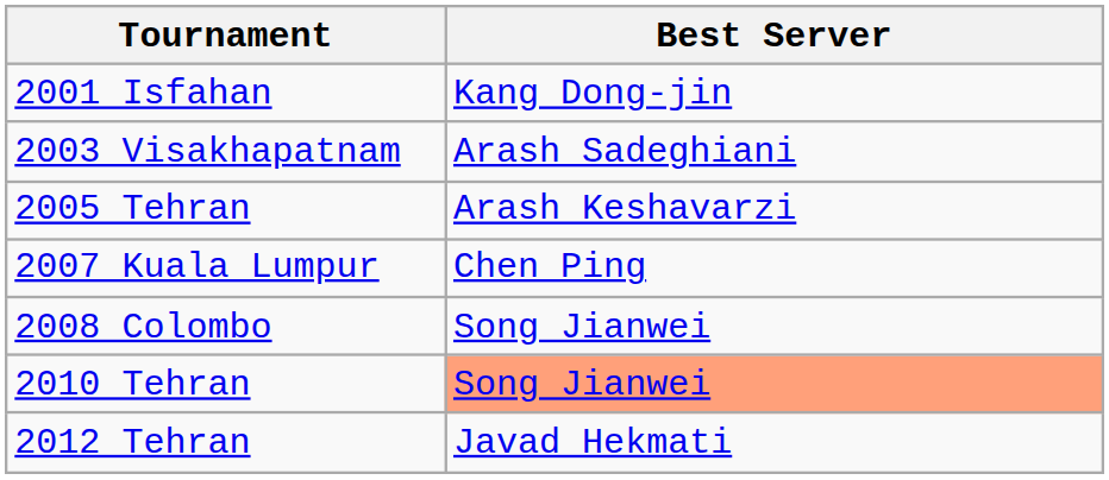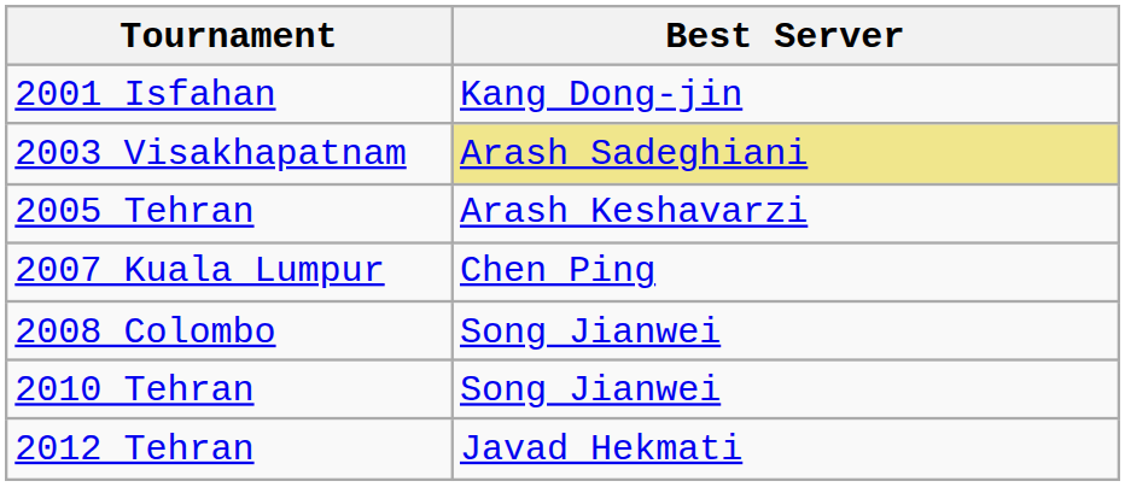2003 Visakhapatnam | Best Server: no background -> khaki background
2010 Tehran | Best Server: lightsalmon background -> no background
